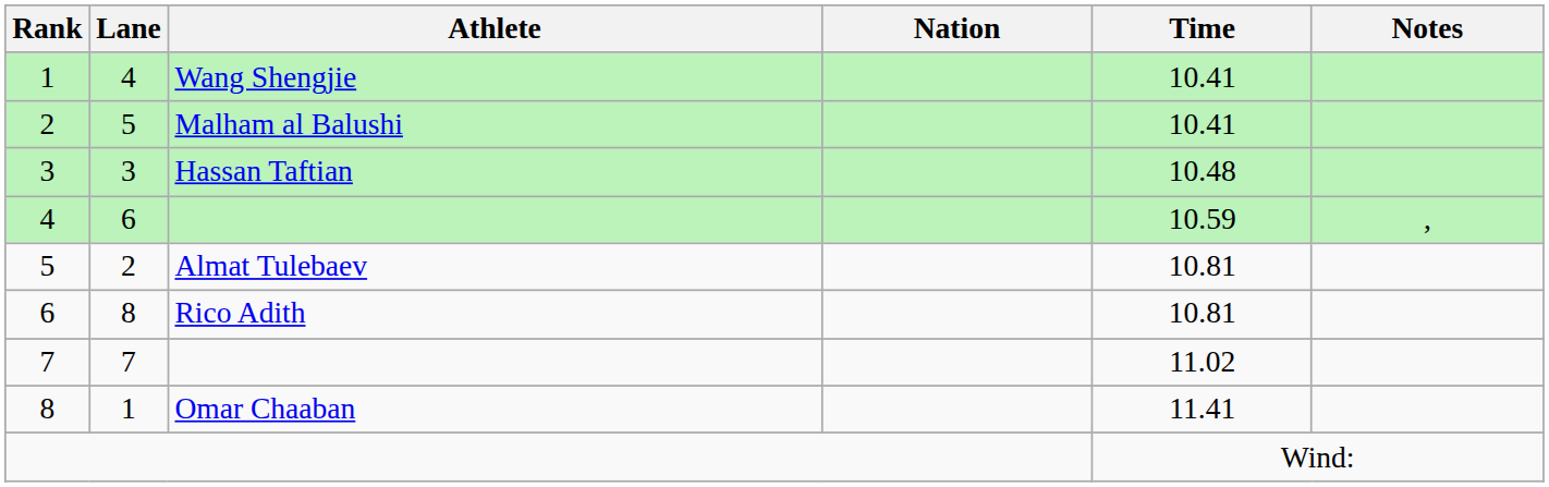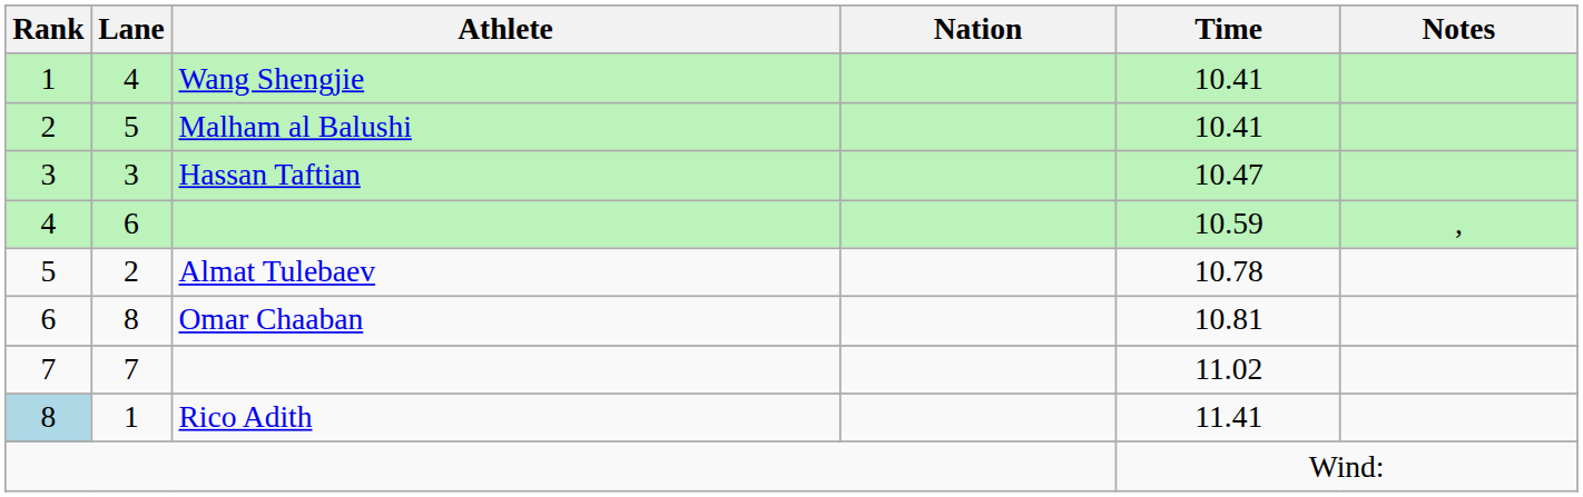row 4 | Time: 10.48 -> 10.47
row 6 | Time: 10.81 -> 10.78
row 7 | Athlete: Rico Adith -> Omar Chaaban
row 9 | Rank: no background -> lightblue background
row 9 | Athlete: Omar Chaaban -> Rico Adith
